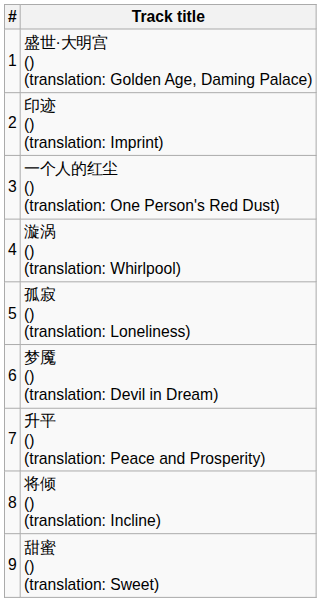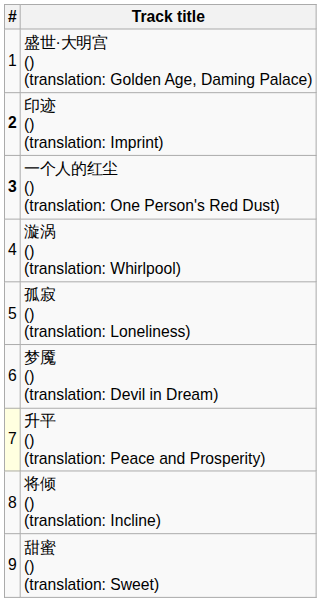印迹 () (translation: Imprint) | #: normal -> bold
一个人的红尘 () (translation: One Person's Red Dust) | #: normal -> bold
升平 () (translation: Peace and Prosperity) | #: no background -> lightyellow background
